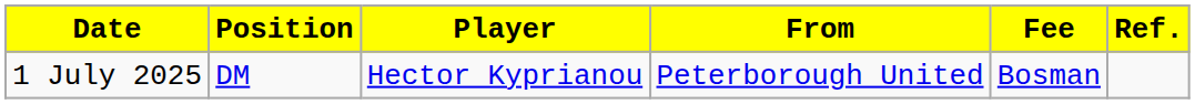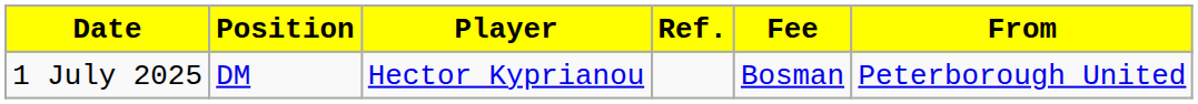columns swapped: From <-> Ref.
